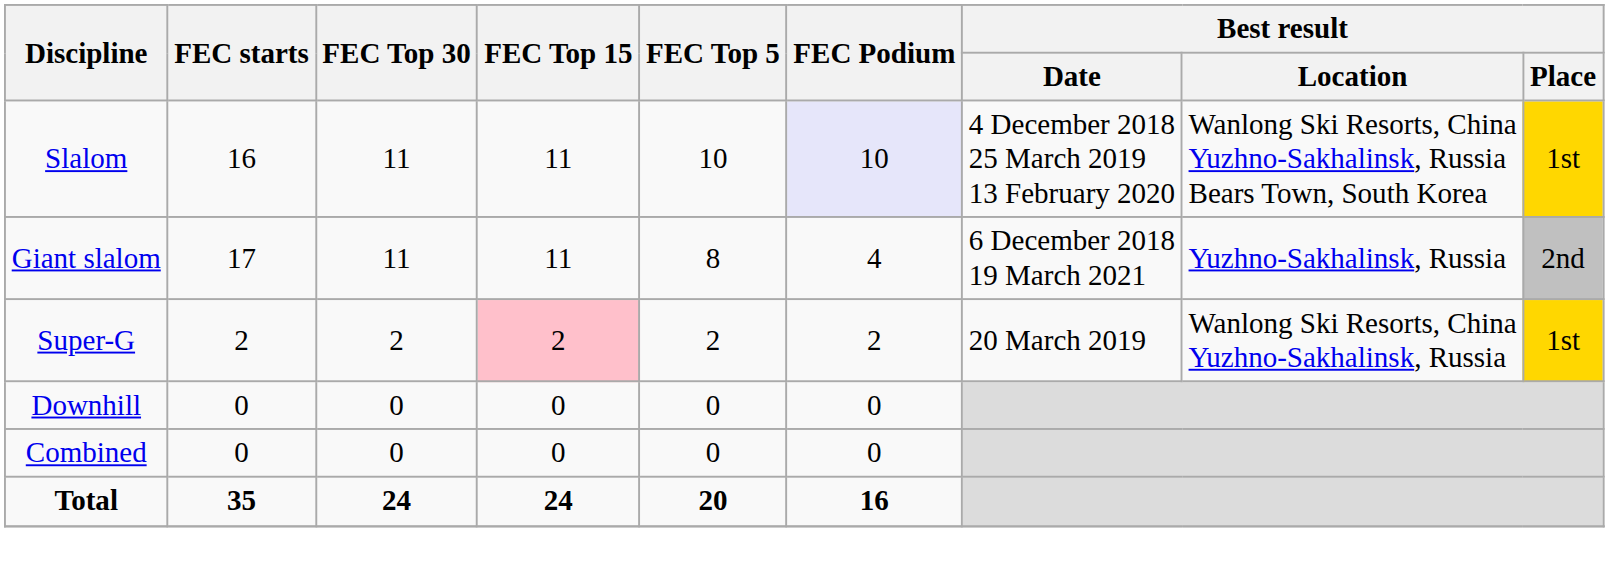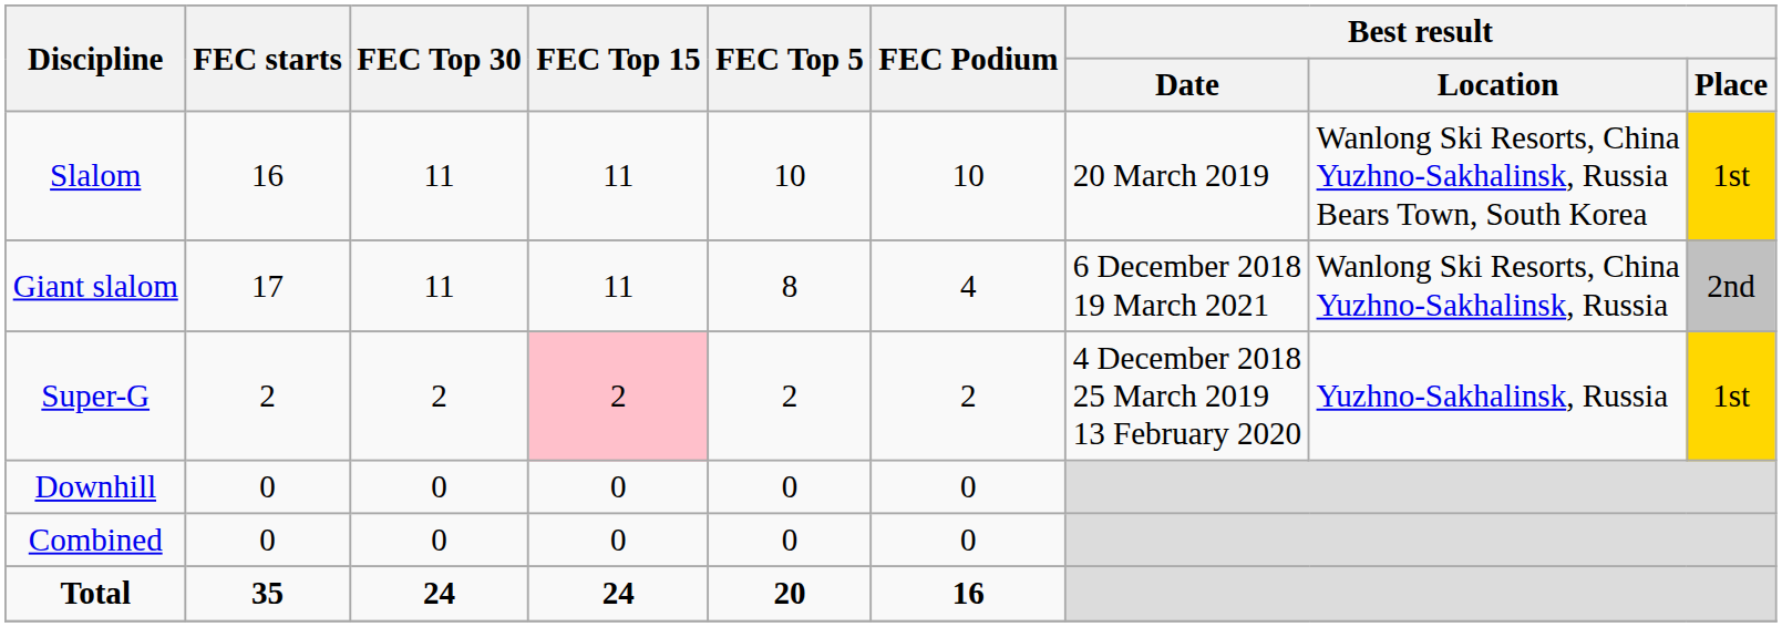Slalom | FEC Podium: lavender background -> no background
Slalom | Best result / Date: 4 December 2018 25 March 2019 13 February 2020 -> 20 March 2019
Giant slalom | Best result / Location: Yuzhno-Sakhalinsk, Russia -> Wanlong Ski Resorts, China Yuzhno-Sakhalinsk, Russia
Super-G | Best result / Date: 20 March 2019 -> 4 December 2018 25 March 2019 13 February 2020
Super-G | Best result / Location: Wanlong Ski Resorts, China Yuzhno-Sakhalinsk, Russia -> Yuzhno-Sakhalinsk, Russia
